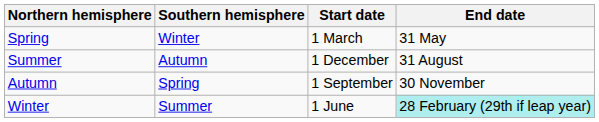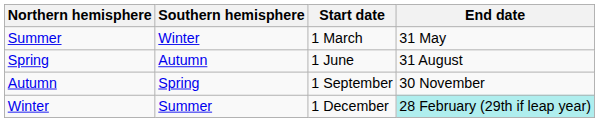row 2 | Northern hemisphere: Spring -> Summer
row 3 | Northern hemisphere: Summer -> Spring
row 3 | Start date: 1 December -> 1 June
row 5 | Start date: 1 June -> 1 December
